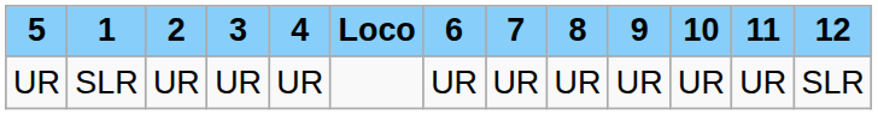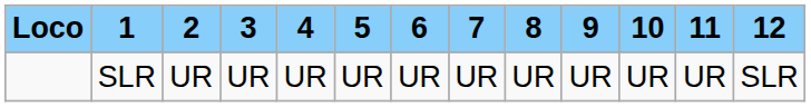columns swapped: Loco <-> 5
